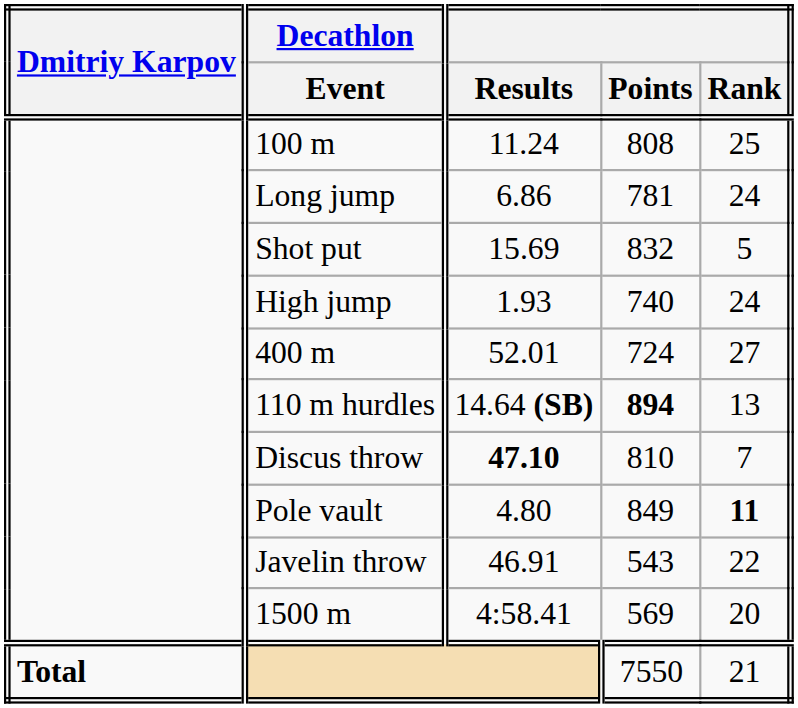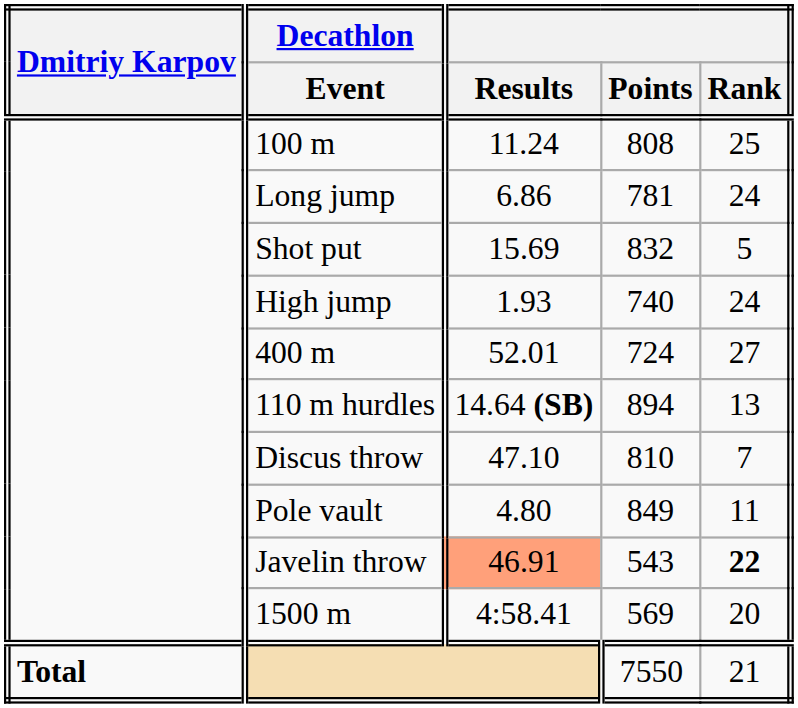110 m hurdles | Points: bold -> normal
Discus throw | Results: bold -> normal
Pole vault | Rank: bold -> normal
Javelin throw | Results: no background -> lightsalmon background
Javelin throw | Rank: normal -> bold
